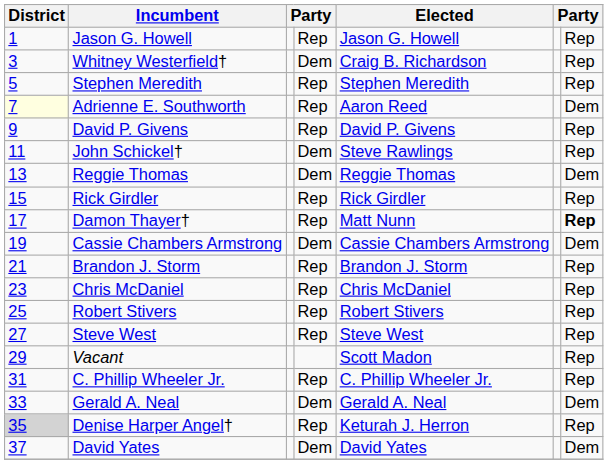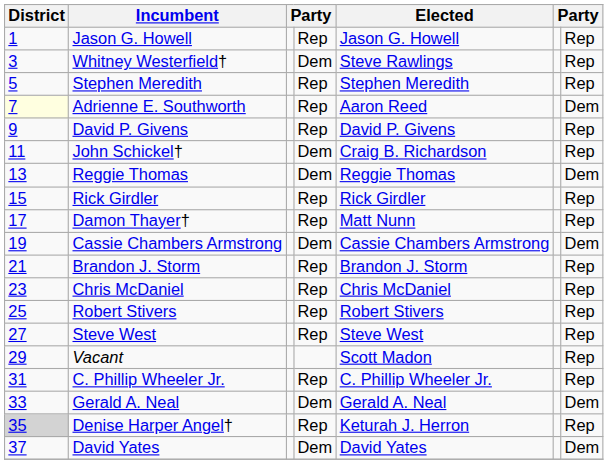Whitney Westerfield† | Elected: Craig B. Richardson -> Steve Rawlings
John Schickel† | Elected: Steve Rawlings -> Craig B. Richardson
Damon Thayer† | column 7: bold -> normal
